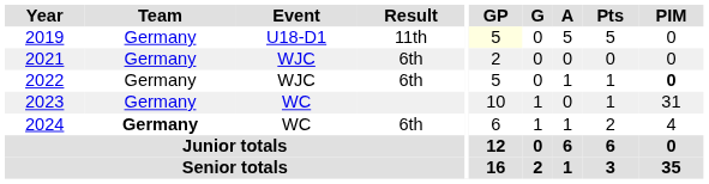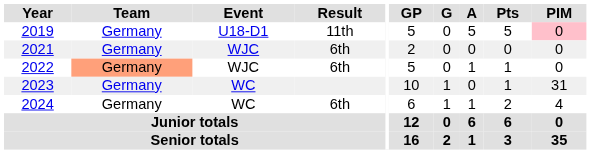2019 | GP: lightyellow background -> no background
2019 | PIM: no background -> pink background
2022 | Team: no background -> lightsalmon background
2022 | PIM: bold -> normal
2024 | Team: bold -> normal
